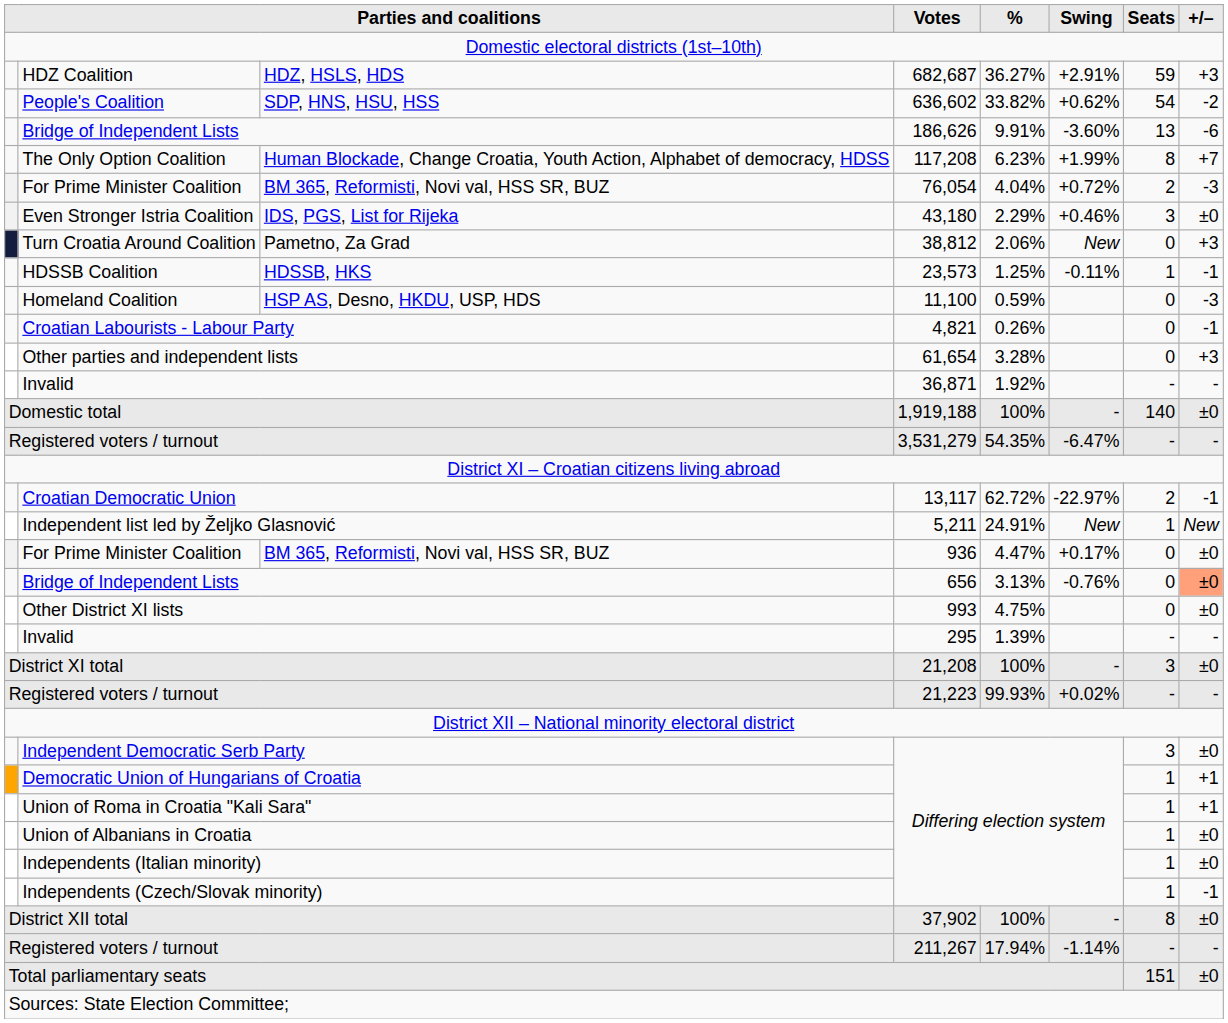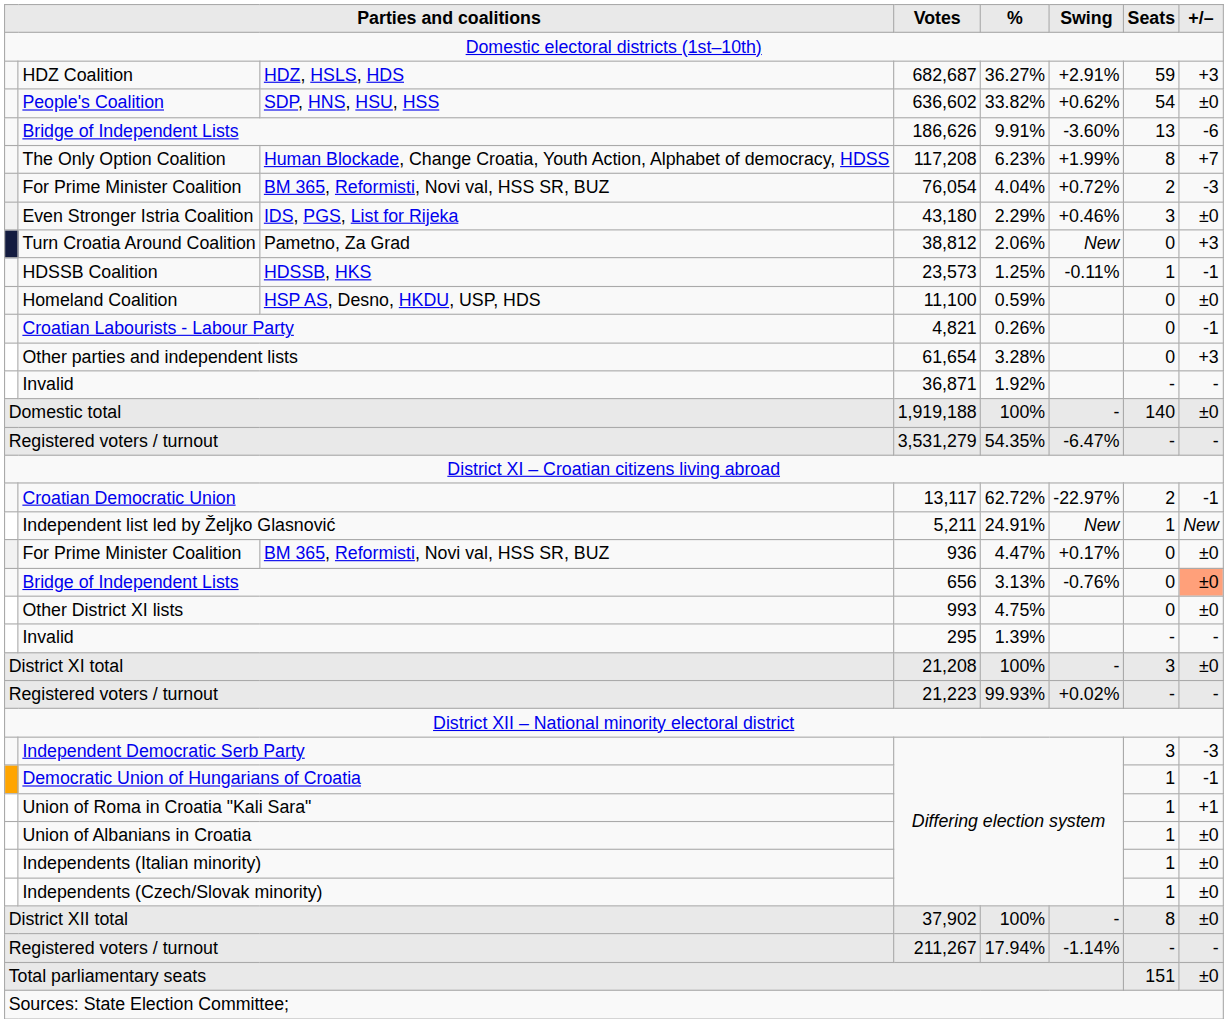People's Coalition | +/–: -2 -> ±0
Homeland Coalition | +/–: -3 -> ±0
Independent Democratic Serb Party | +/–: ±0 -> -3
Democratic Union of Hungarians of Croatia | +/–: +1 -> -1
Independents (Czech/Slovak minority) | +/–: -1 -> ±0
